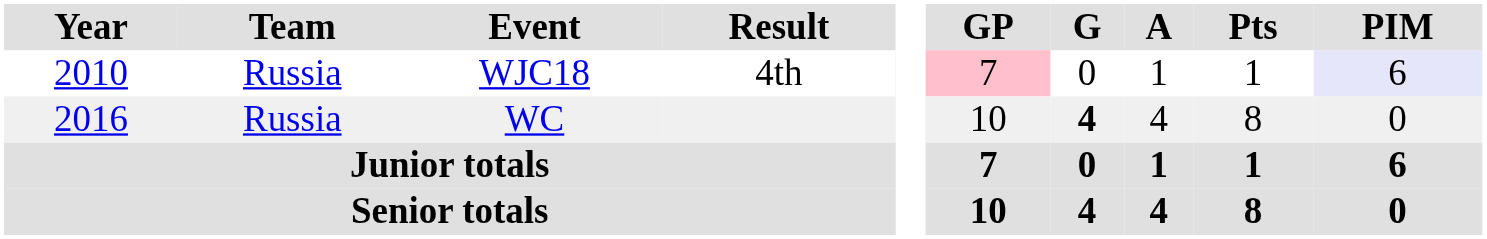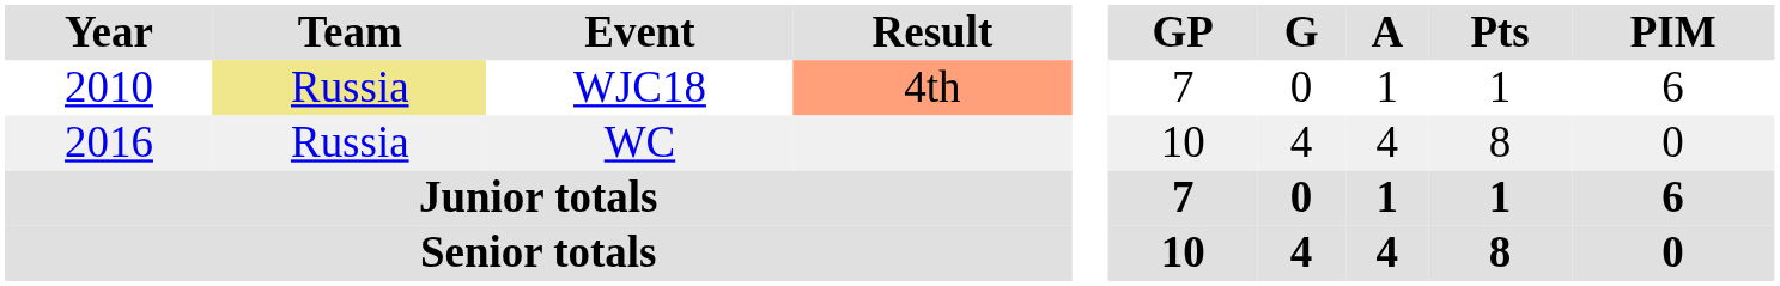WJC18 | Team: no background -> khaki background
WJC18 | Result: no background -> lightsalmon background
WJC18 | GP: pink background -> no background
WJC18 | PIM: lavender background -> no background
WC | G: bold -> normal
